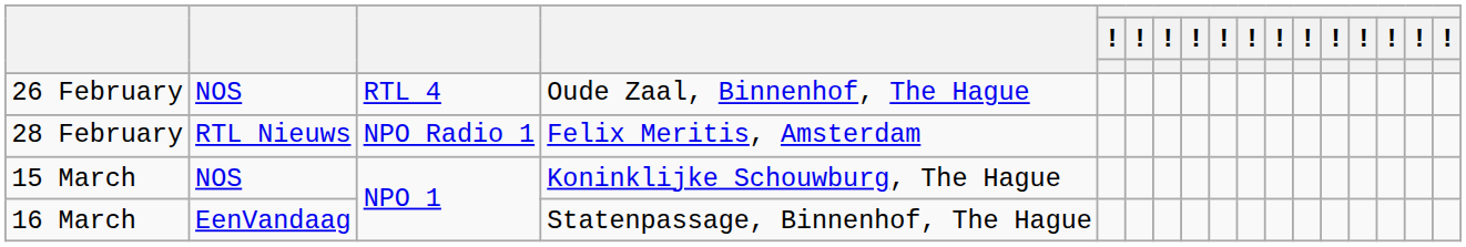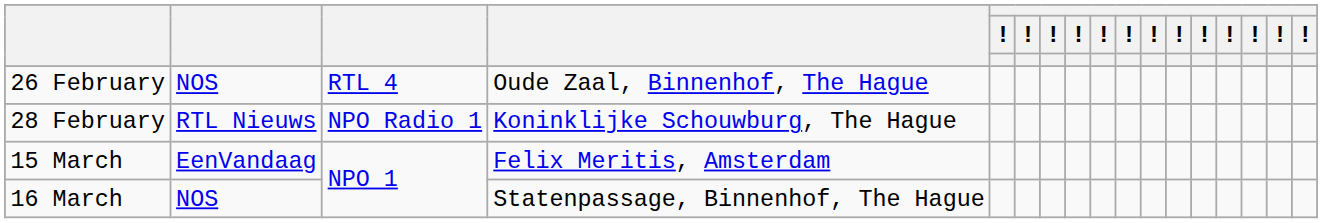28 February | column 4: Felix Meritis, Amsterdam -> Koninklijke Schouwburg, The Hague
15 March | column 2: NOS -> EenVandaag
15 March | column 4: Koninklijke Schouwburg, The Hague -> Felix Meritis, Amsterdam
16 March | column 2: EenVandaag -> NOS
